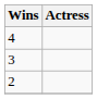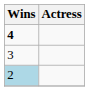4 | Wins: normal -> bold
2 | Wins: no background -> lightblue background
